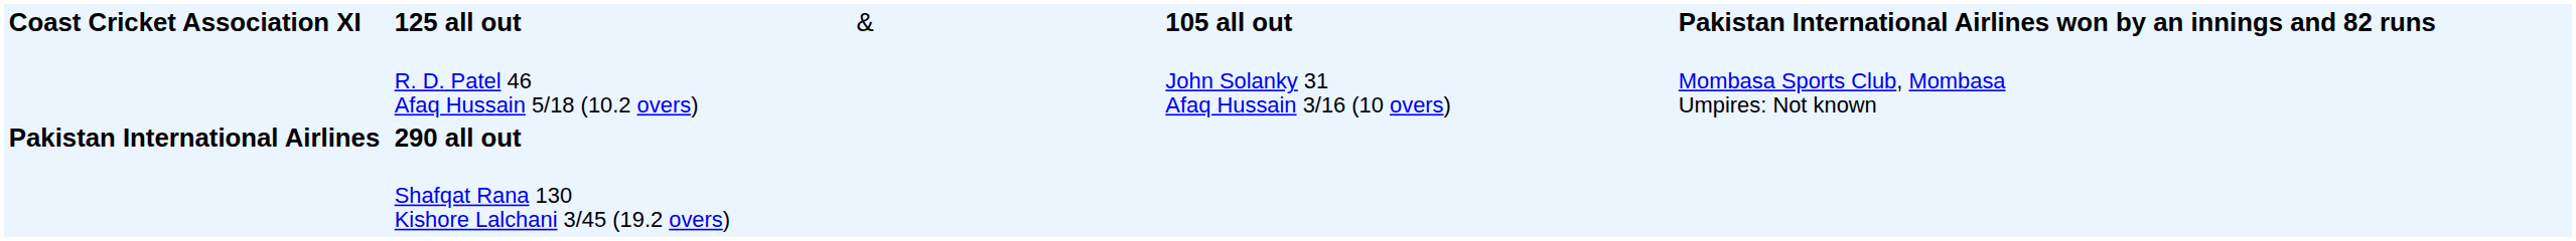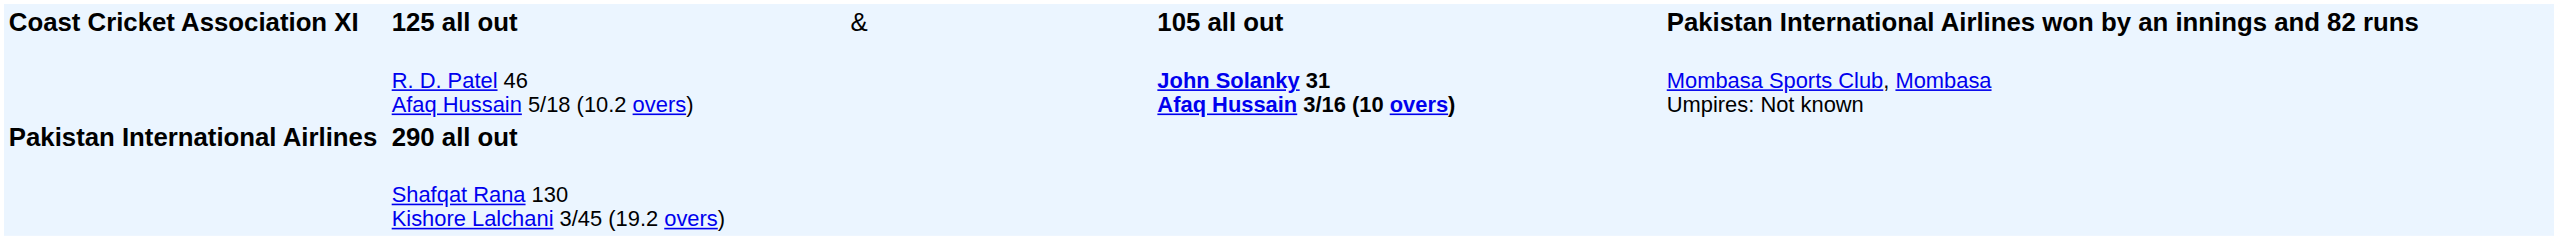R. D. Patel 46 Afaq Hussain 5/18 (10.2 overs) | column 4: normal -> bold
